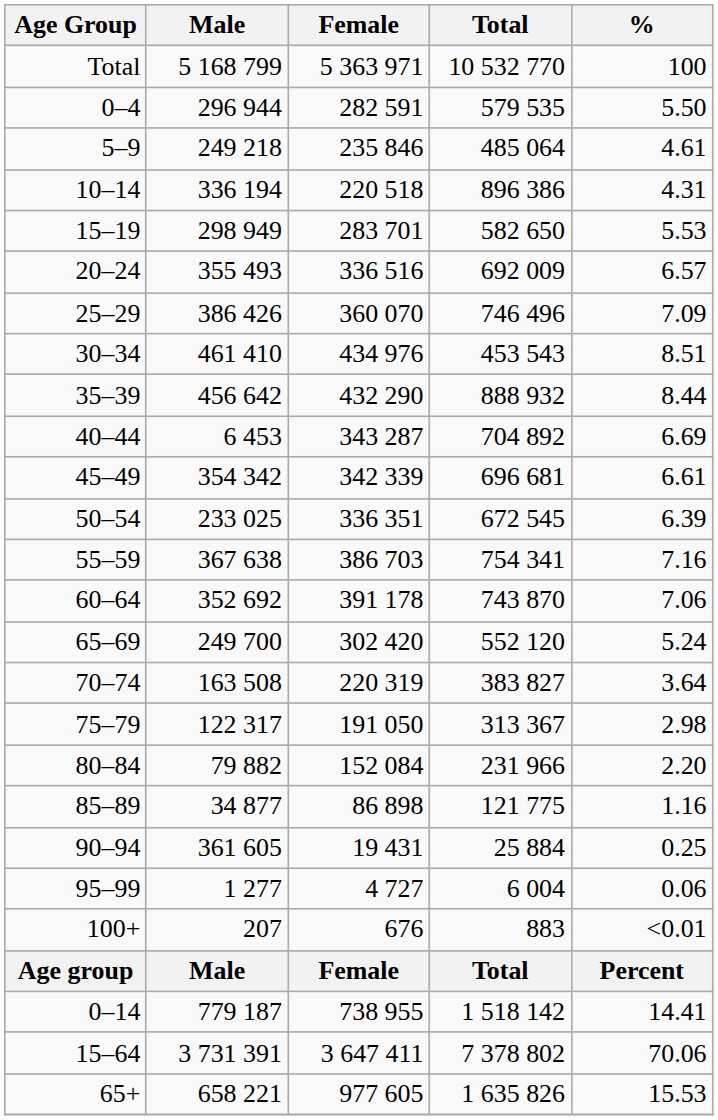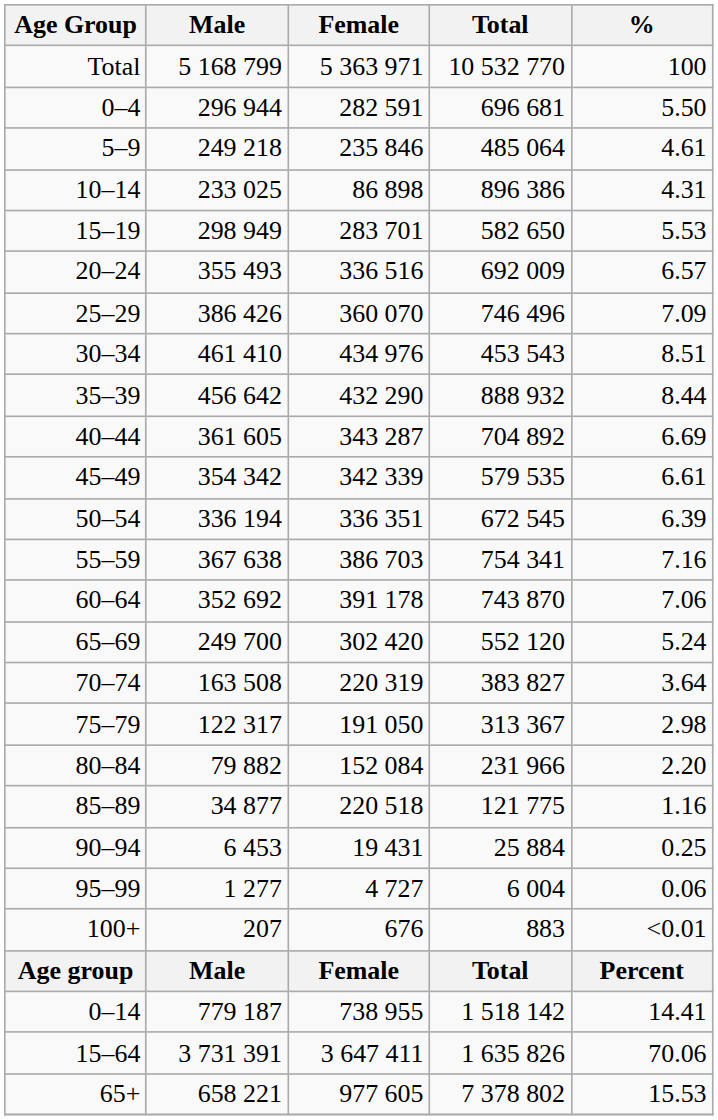0–4 | Total: 579 535 -> 696 681
10–14 | Male: 336 194 -> 233 025
10–14 | Female: 220 518 -> 86 898
40–44 | Male: 6 453 -> 361 605
45–49 | Total: 696 681 -> 579 535
50–54 | Male: 233 025 -> 336 194
85–89 | Female: 86 898 -> 220 518
90–94 | Male: 361 605 -> 6 453
15–64 | Total: 7 378 802 -> 1 635 826
65+ | Total: 1 635 826 -> 7 378 802
